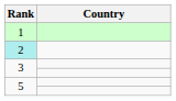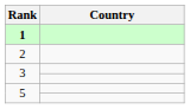row 2 | Rank: normal -> bold
row 3 | Rank: paleturquoise background -> no background
